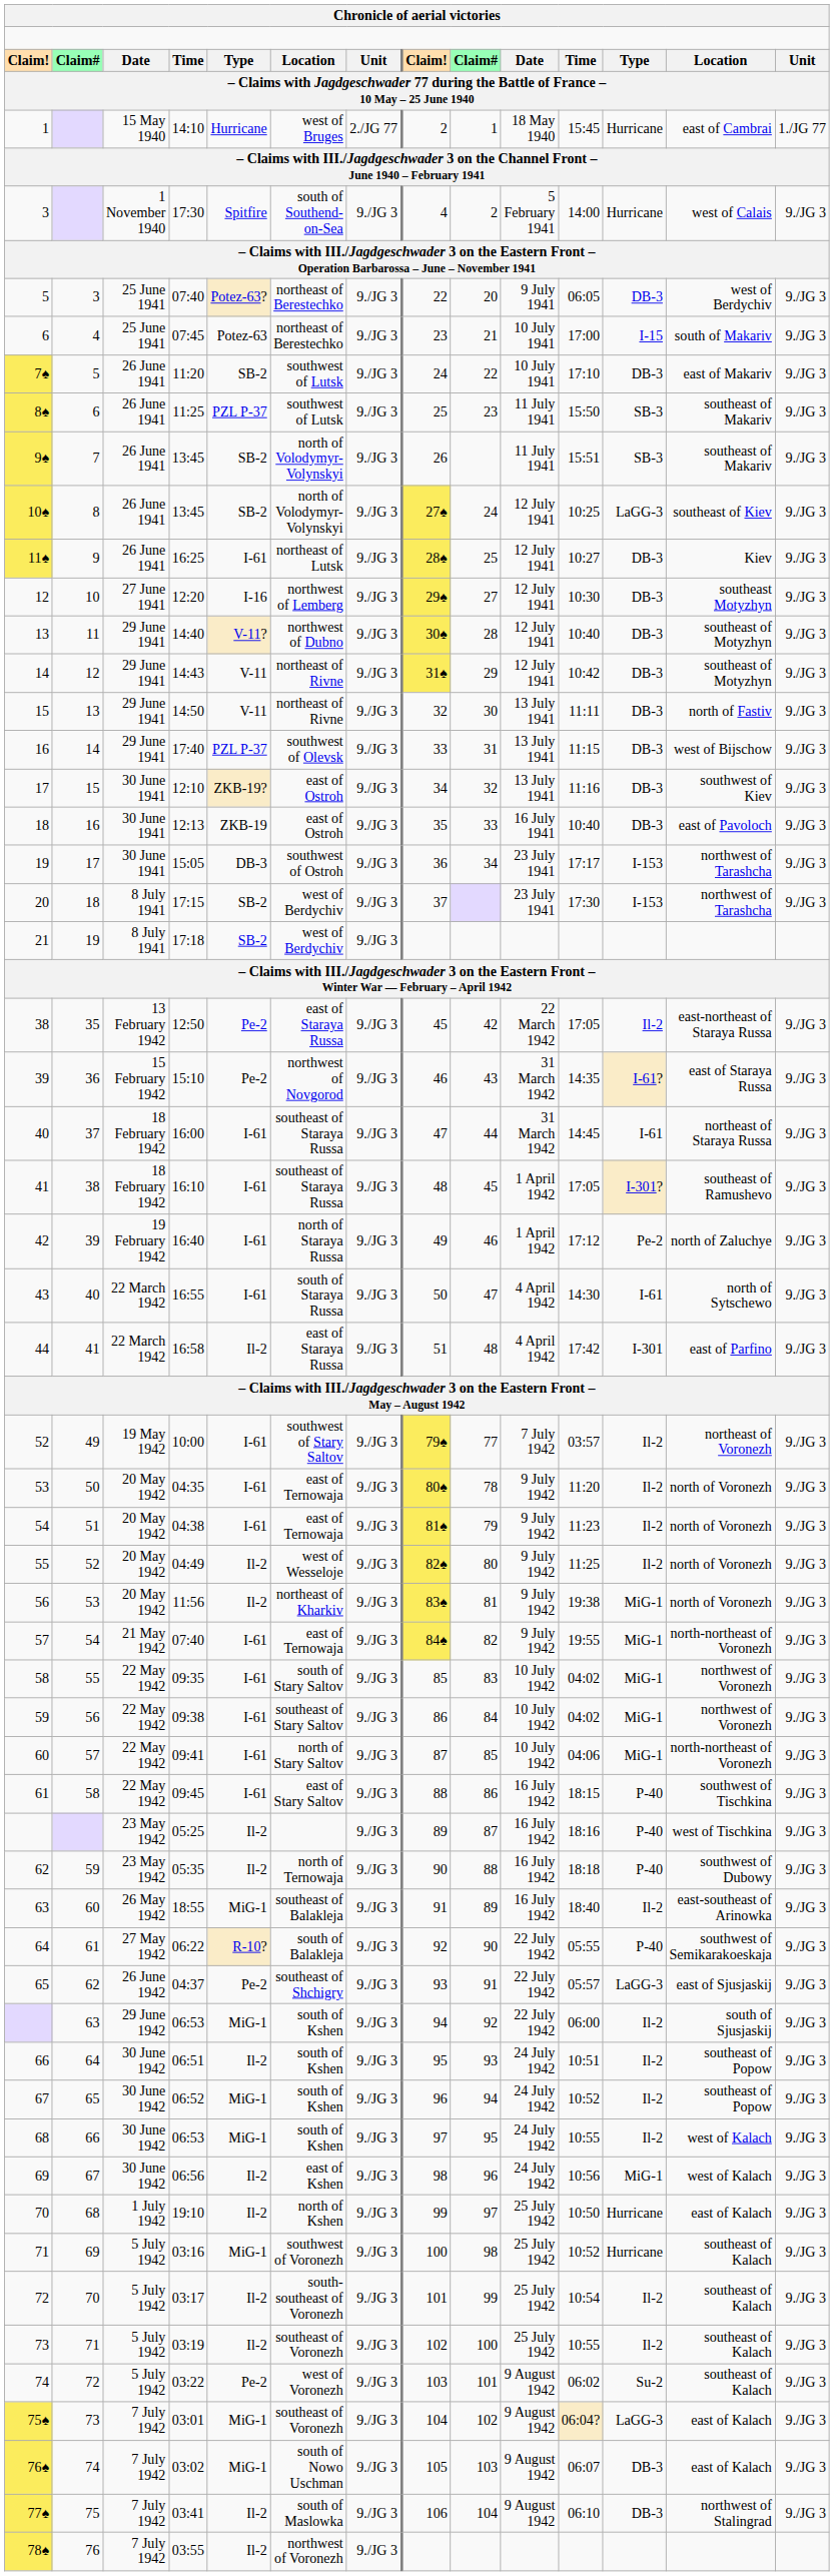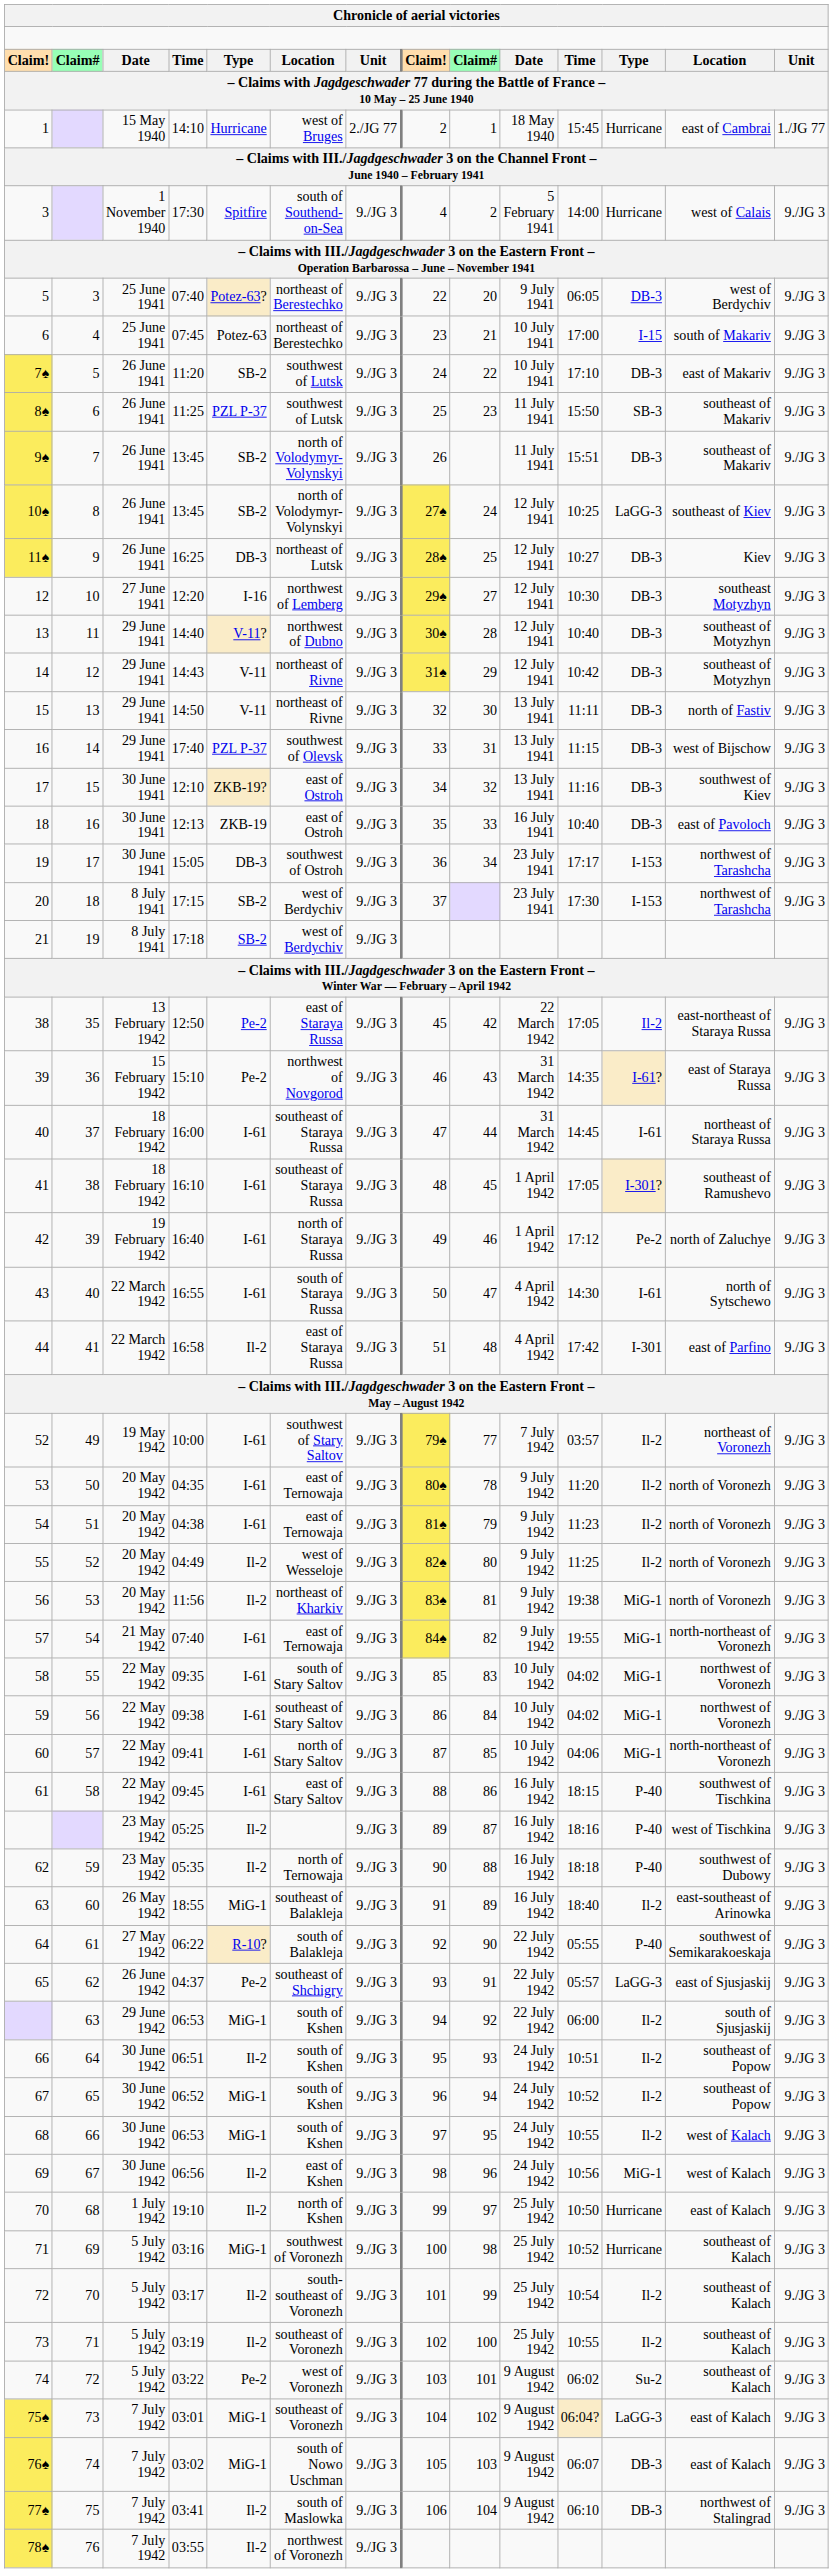9♠ | column 12: SB-3 -> DB-3
11♠ | column 5: I-61 -> DB-3
